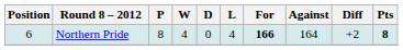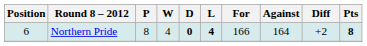Northern Pride | D: normal -> bold
Northern Pride | L: normal -> bold
Northern Pride | For: bold -> normal
